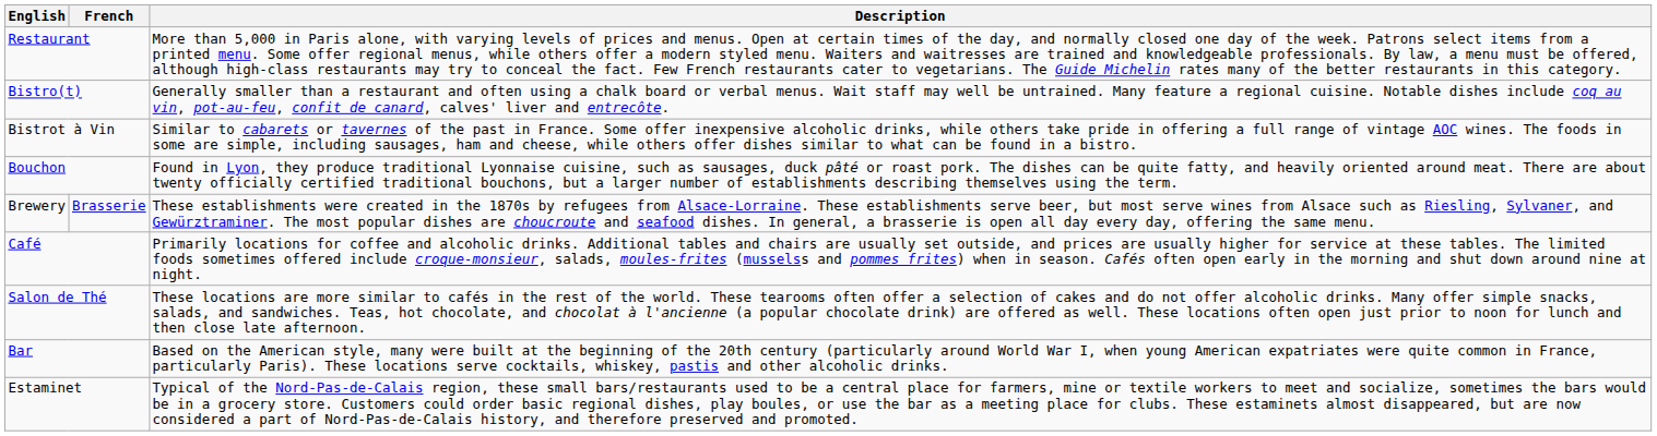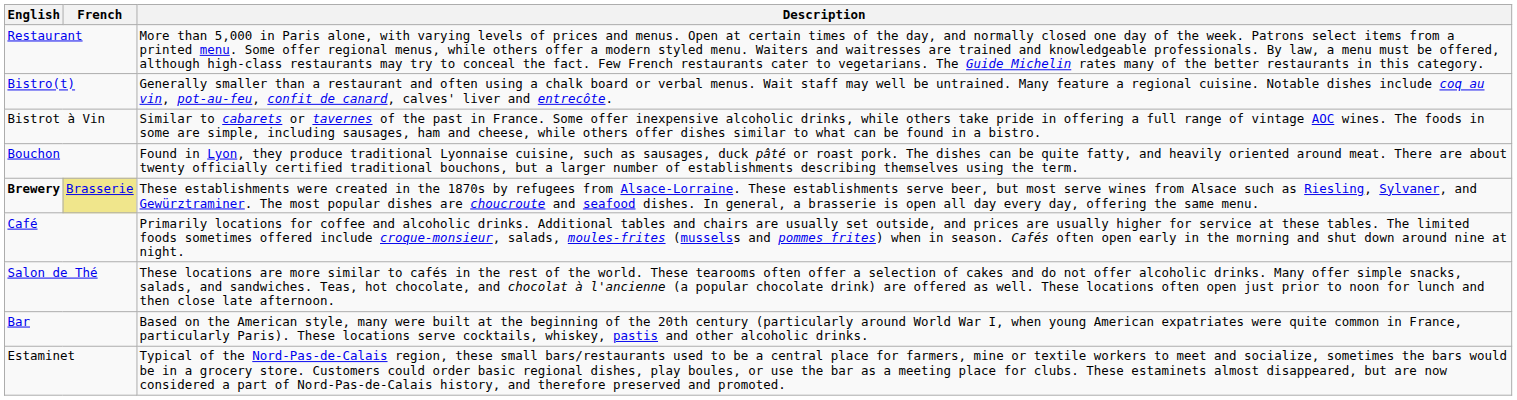Brewery | English: normal -> bold
Brewery | French: no background -> khaki background
